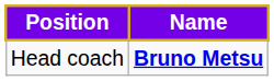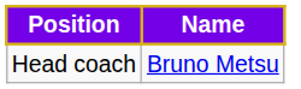Head coach | Name: bold -> normal
